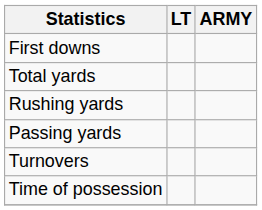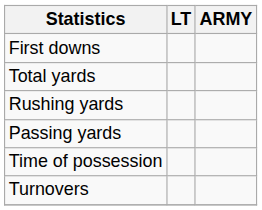rows swapped: Turnovers <-> Time of possession
